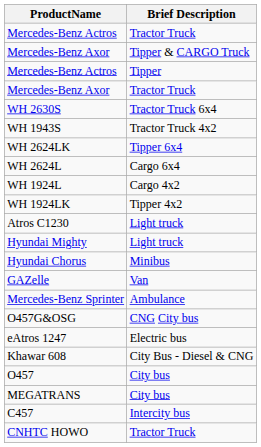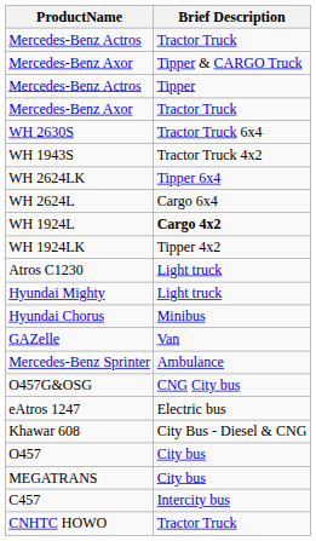row 10 | Brief Description: normal -> bold
